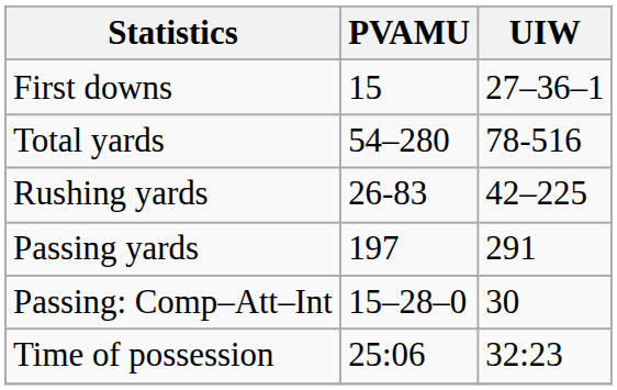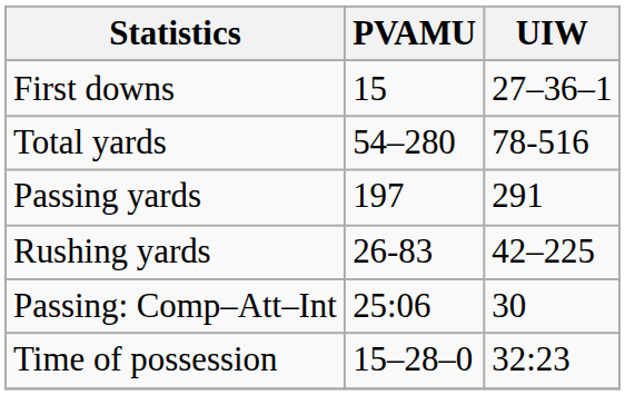rows swapped: Rushing yards <-> Passing yards
Passing: Comp–Att–Int | PVAMU: 15–28–0 -> 25:06
Time of possession | PVAMU: 25:06 -> 15–28–0
